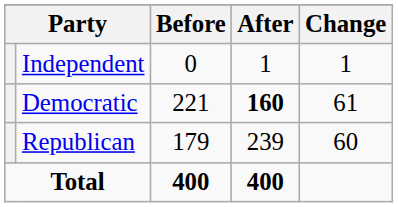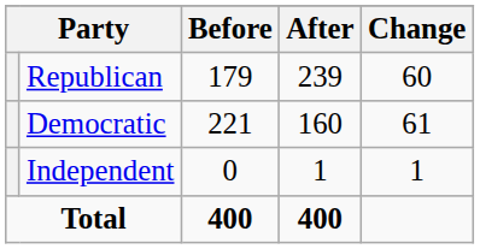rows swapped: Republican <-> Independent
Democratic | After: bold -> normal
